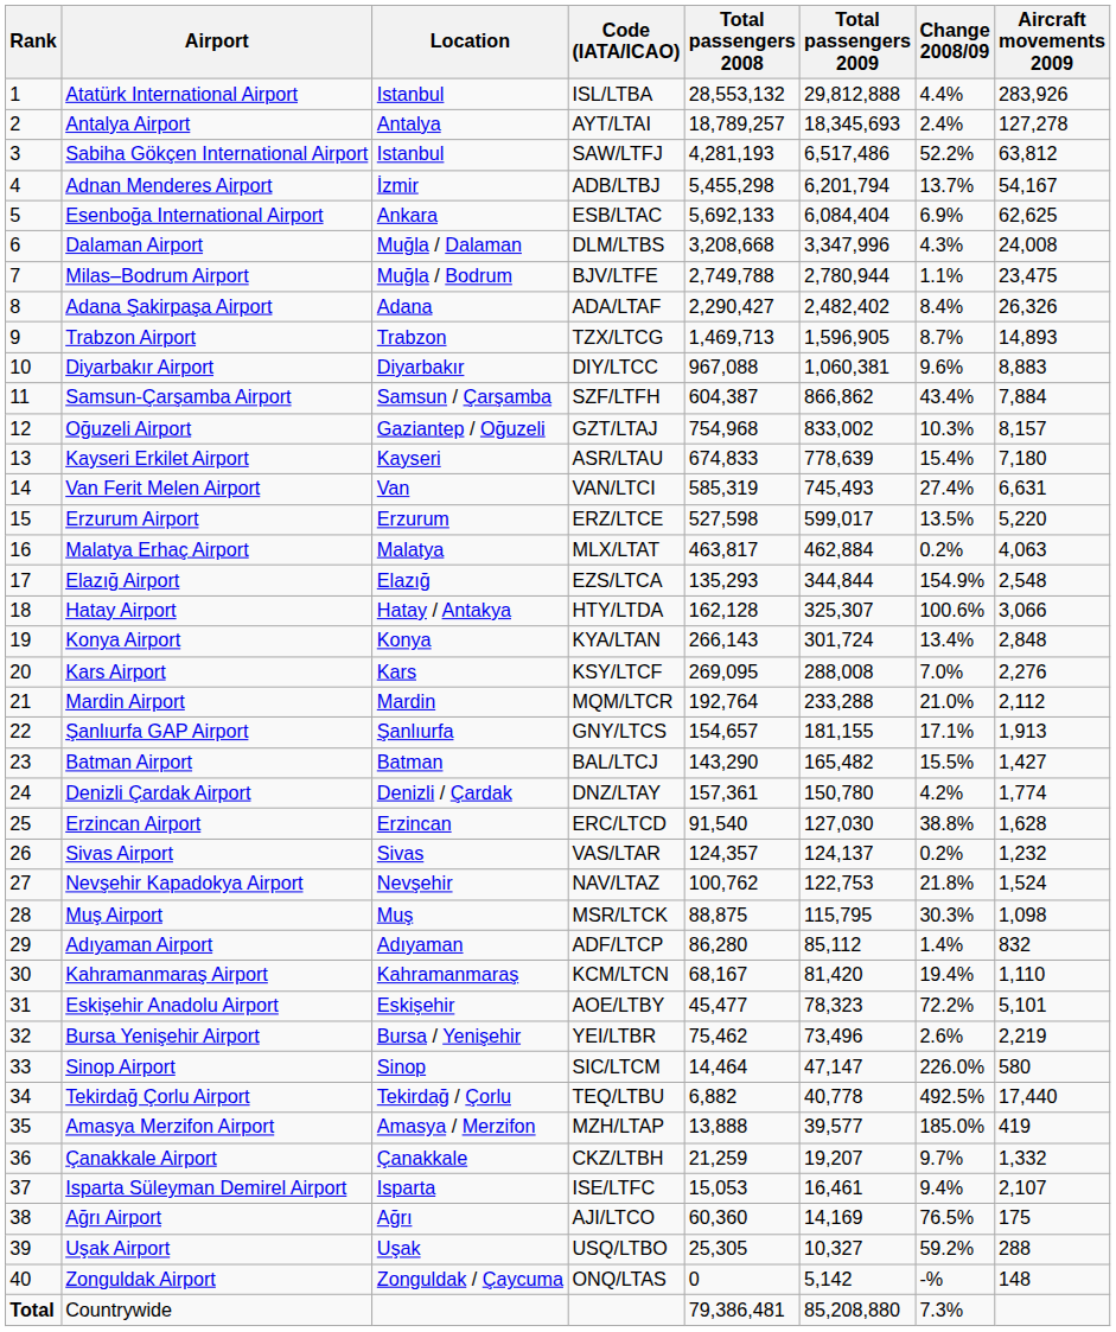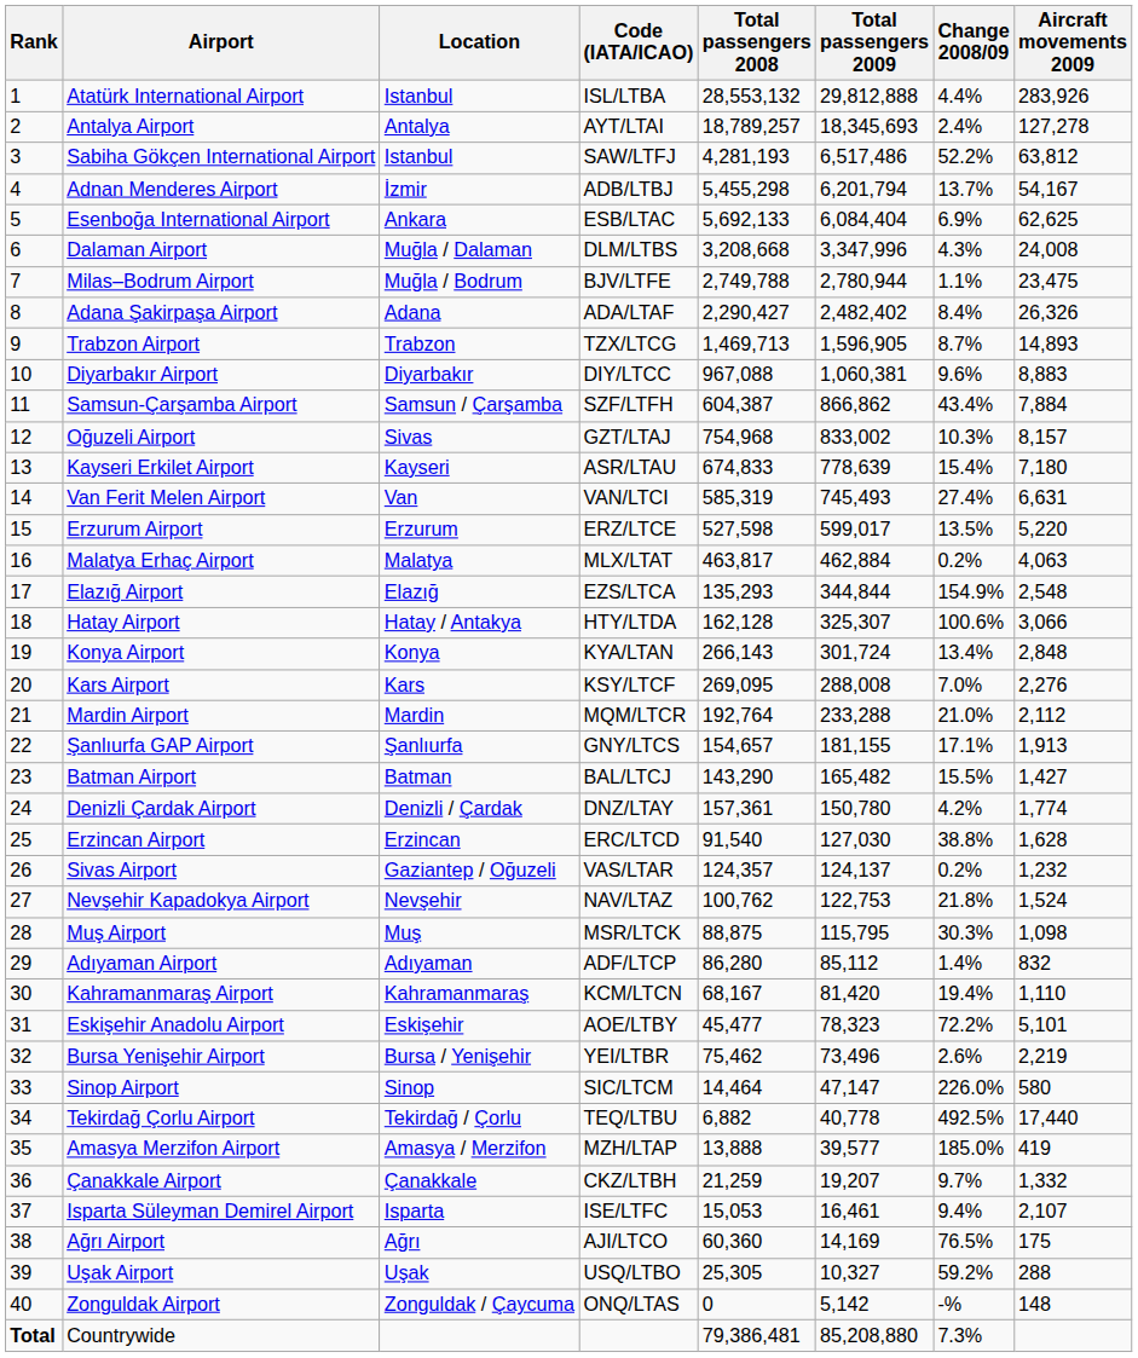Oğuzeli Airport | Location: Gaziantep / Oğuzeli -> Sivas
Sivas Airport | Location: Sivas -> Gaziantep / Oğuzeli
